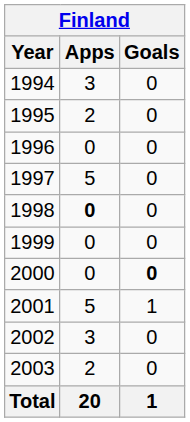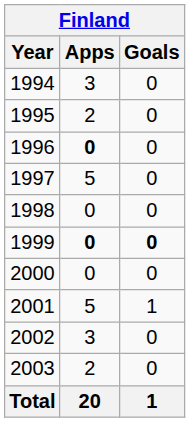1996 | Apps: normal -> bold
1998 | Apps: bold -> normal
1999 | Apps: normal -> bold
1999 | Goals: normal -> bold
2000 | Goals: bold -> normal
